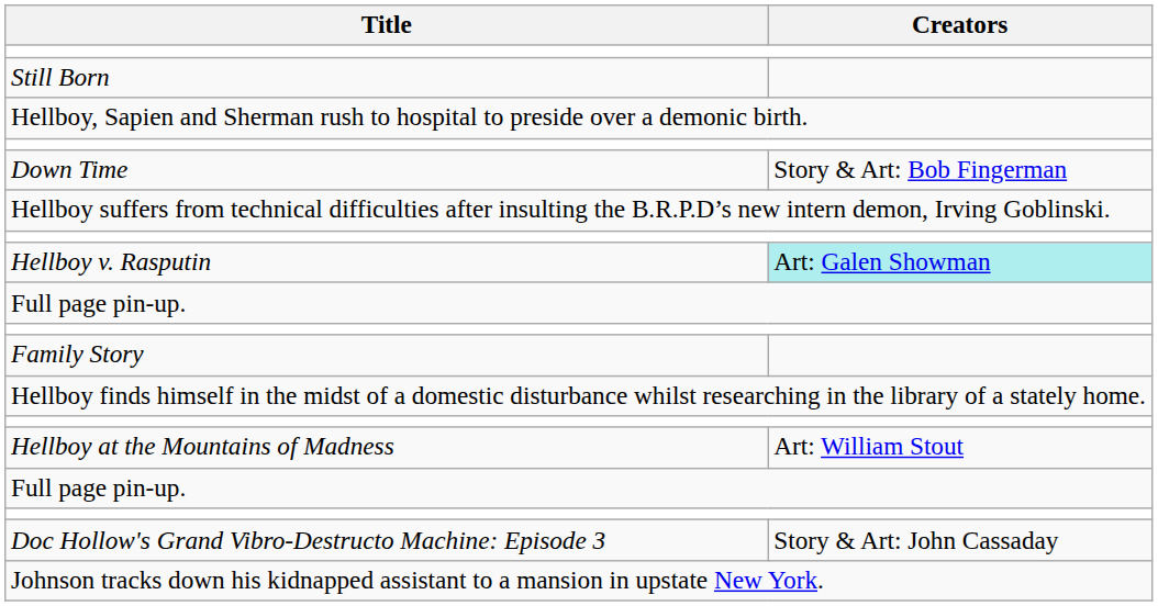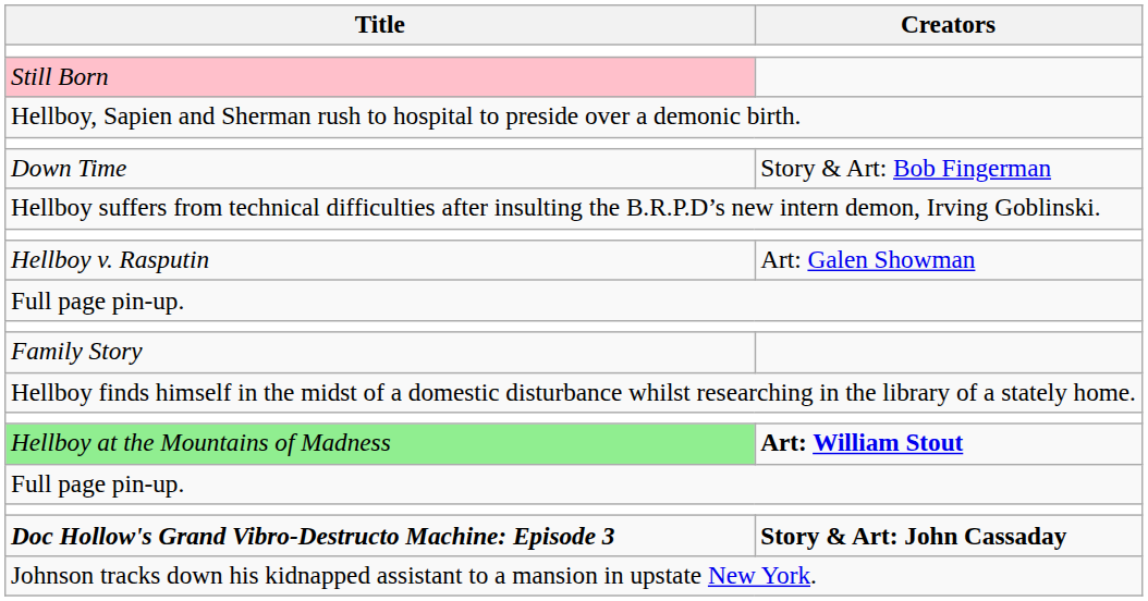Still Born | Title: no background -> pink background
Hellboy v. Rasputin | Creators: paleturquoise background -> no background
Hellboy at the Mountains of Madness | Title: no background -> lightgreen background
Hellboy at the Mountains of Madness | Creators: normal -> bold
Doc Hollow's Grand Vibro-Destructo Machine: Episode 3 | Title: normal -> bold
Doc Hollow's Grand Vibro-Destructo Machine: Episode 3 | Creators: normal -> bold
